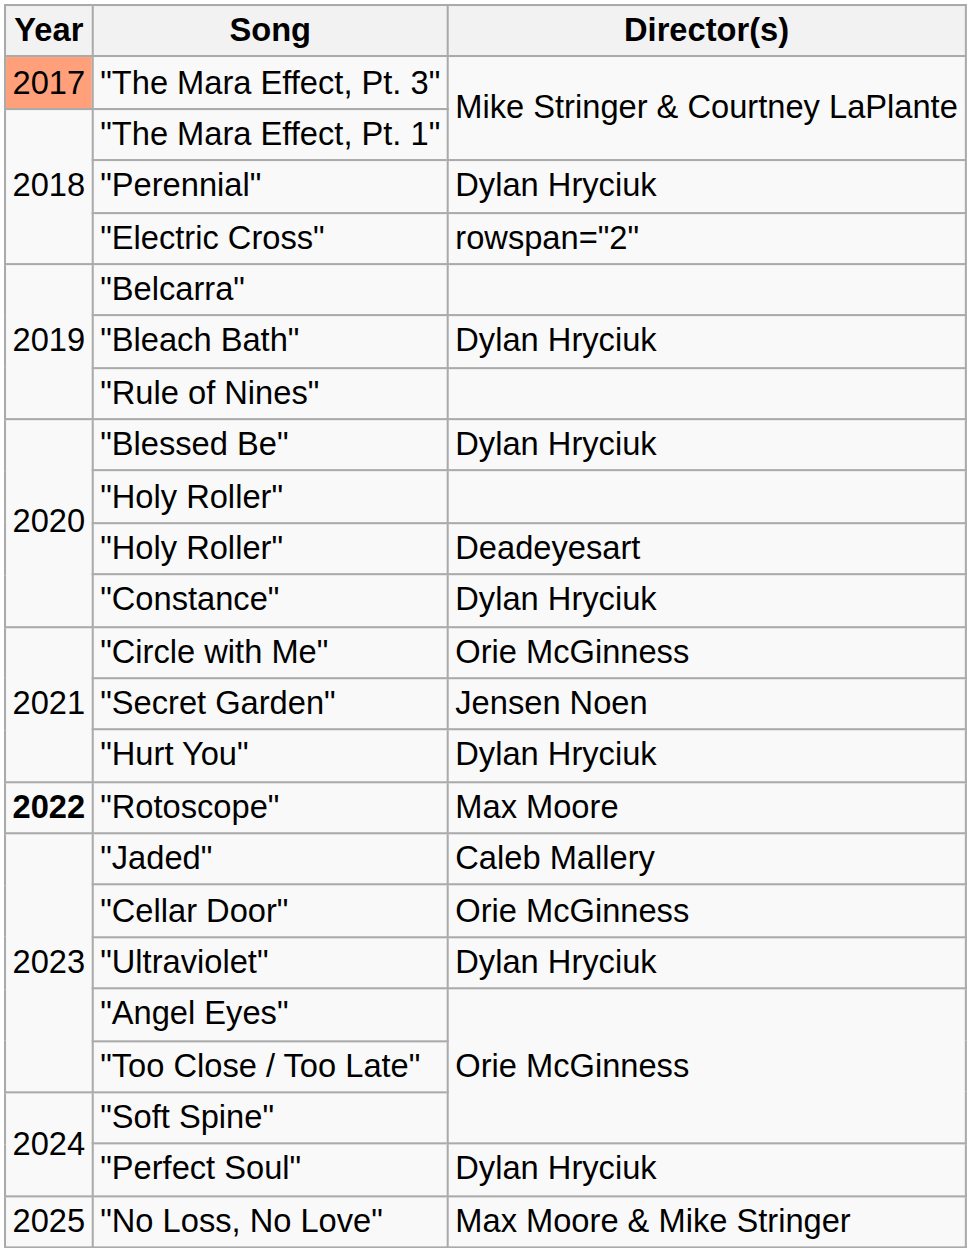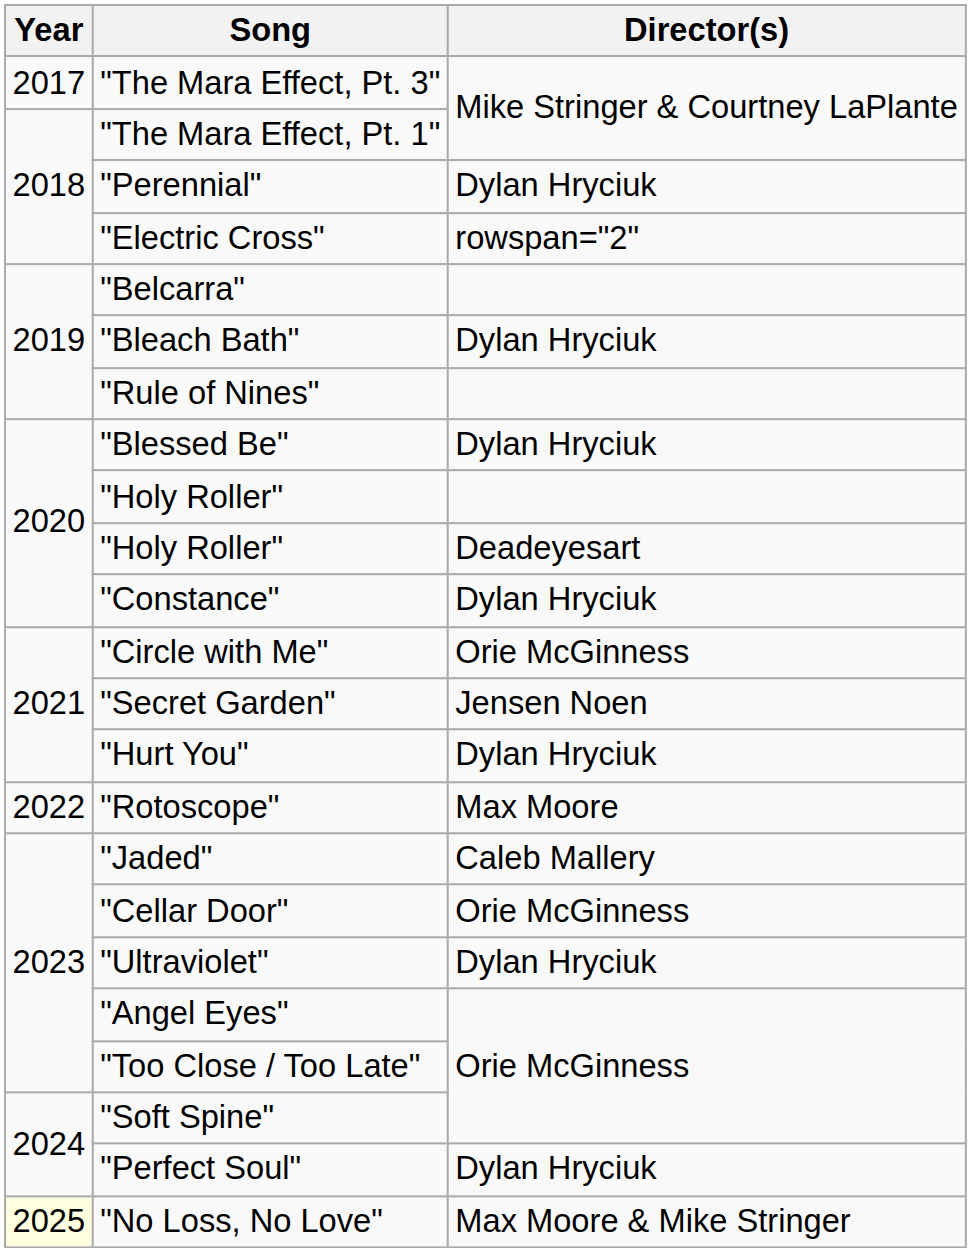"The Mara Effect, Pt. 3" | Year: lightsalmon background -> no background
"Rotoscope" | Year: bold -> normal
"No Loss, No Love" | Year: no background -> lightyellow background
